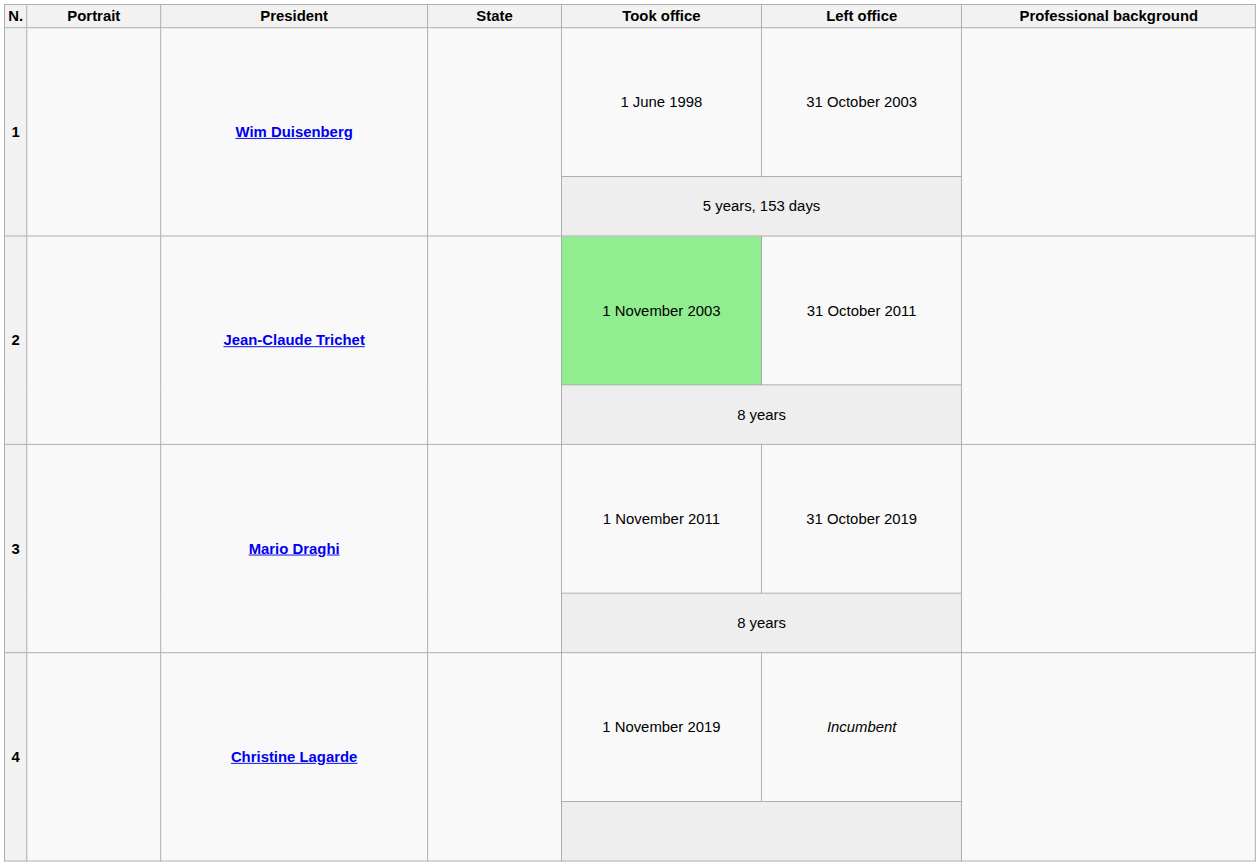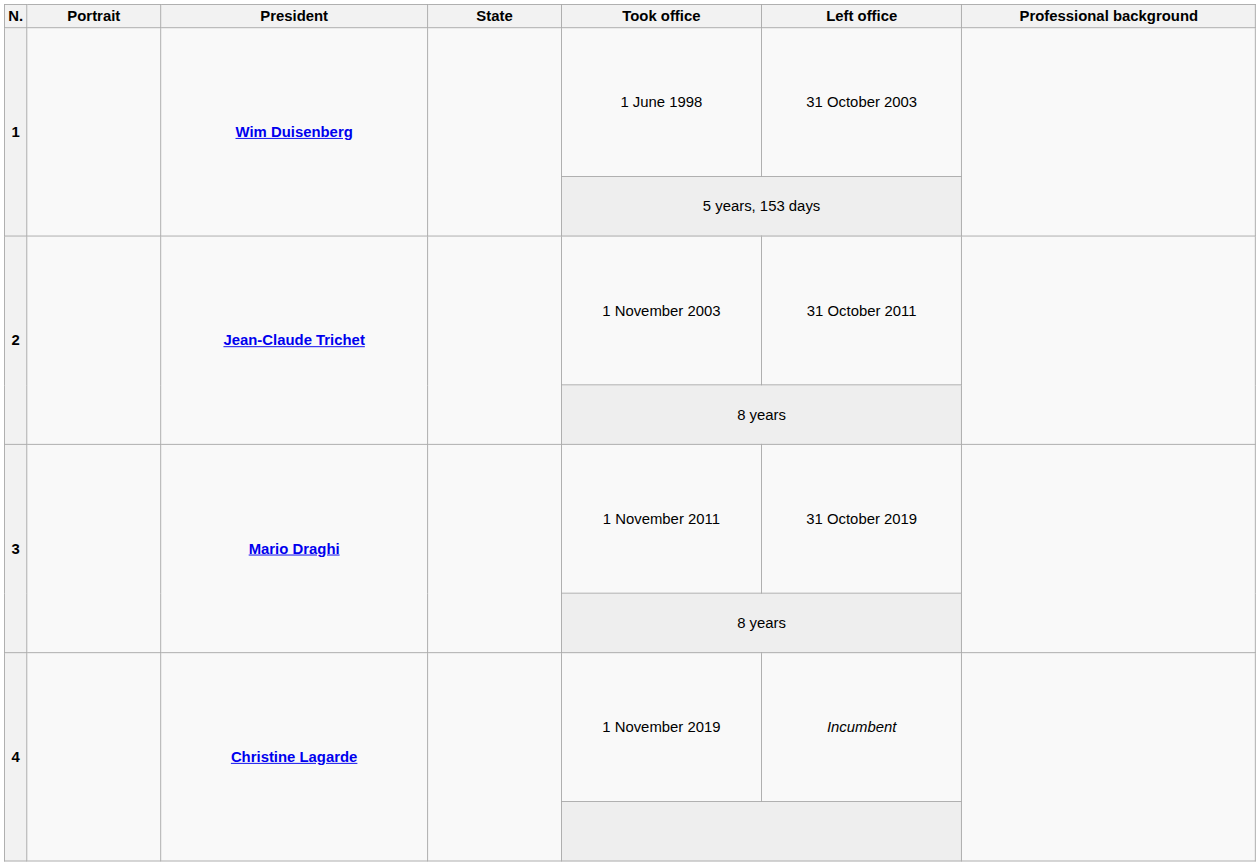row 4 | Took office: lightgreen background -> no background
